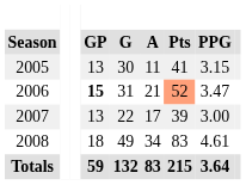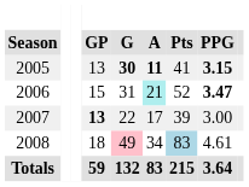2005 | G: normal -> bold
2005 | A: normal -> bold
2005 | PPG: normal -> bold
2006 | GP: bold -> normal
2006 | A: no background -> paleturquoise background
2006 | Pts: lightsalmon background -> no background
2006 | PPG: normal -> bold
2007 | GP: normal -> bold
2008 | G: no background -> pink background
2008 | Pts: no background -> lightblue background
